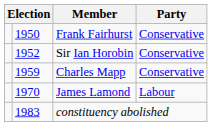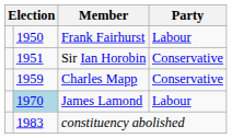Frank Fairhurst | Party: Conservative -> Labour
Sir Ian Horobin | column 2: 1952 -> 1951
James Lamond | column 2: no background -> lightblue background
